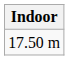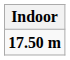row 2 | column 1: normal -> bold
